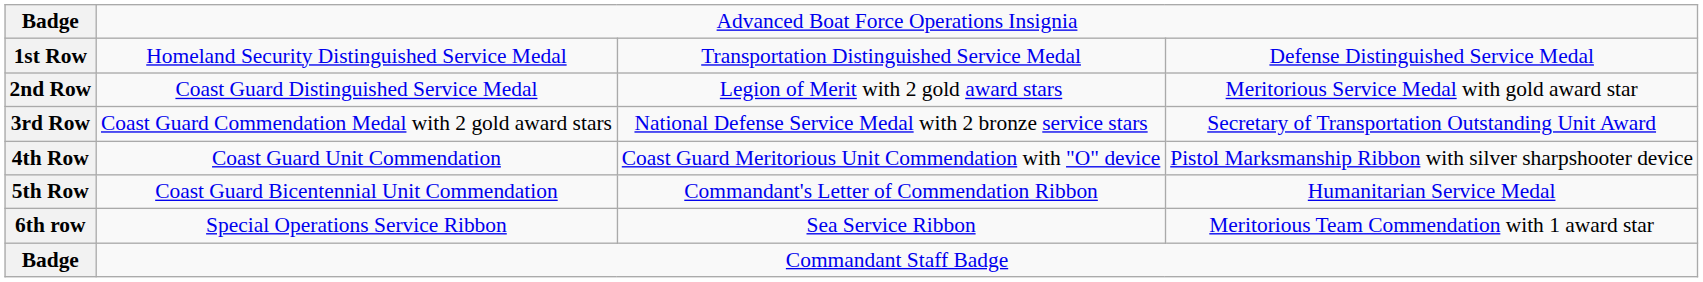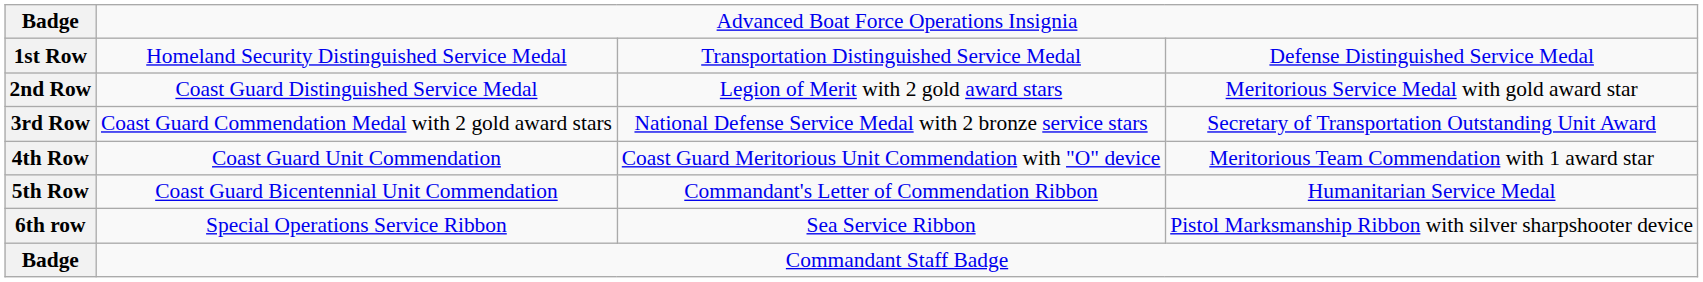4th Row | column 4: Pistol Marksmanship Ribbon with silver sharpshooter device -> Meritorious Team Commendation with 1 award star
6th row | column 4: Meritorious Team Commendation with 1 award star -> Pistol Marksmanship Ribbon with silver sharpshooter device
